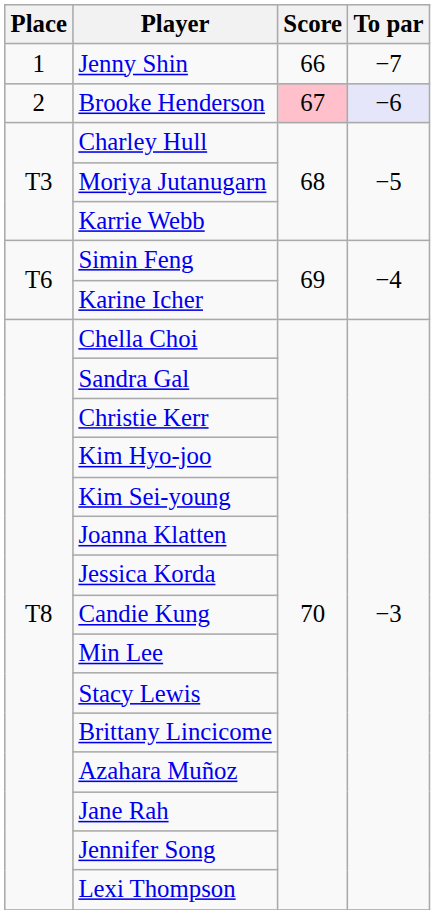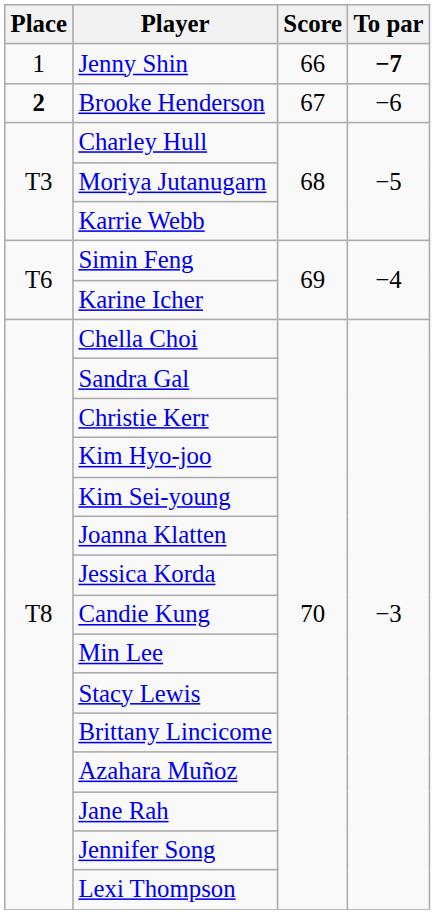Jenny Shin | To par: normal -> bold
Brooke Henderson | Place: normal -> bold
Brooke Henderson | Score: pink background -> no background
Brooke Henderson | To par: lavender background -> no background
